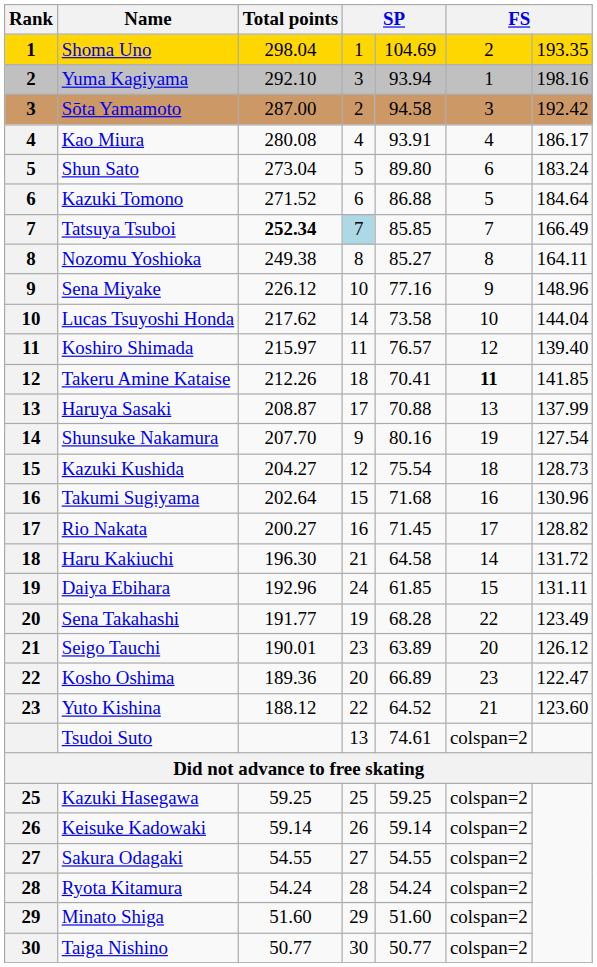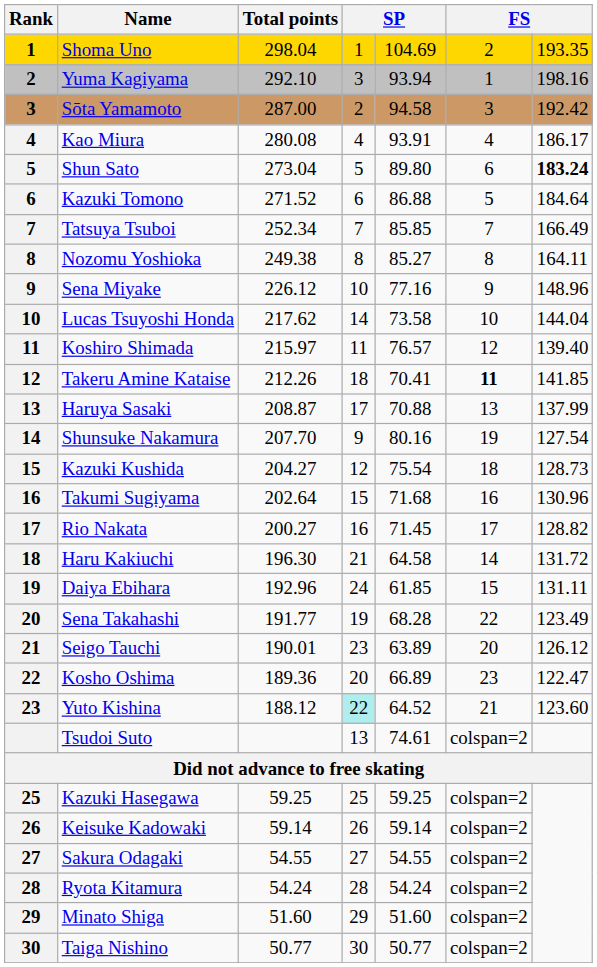Shun Sato | column 7: normal -> bold
Tatsuya Tsuboi | Total points: bold -> normal
Tatsuya Tsuboi | column 4: lightblue background -> no background
Yuto Kishina | column 4: no background -> paleturquoise background
